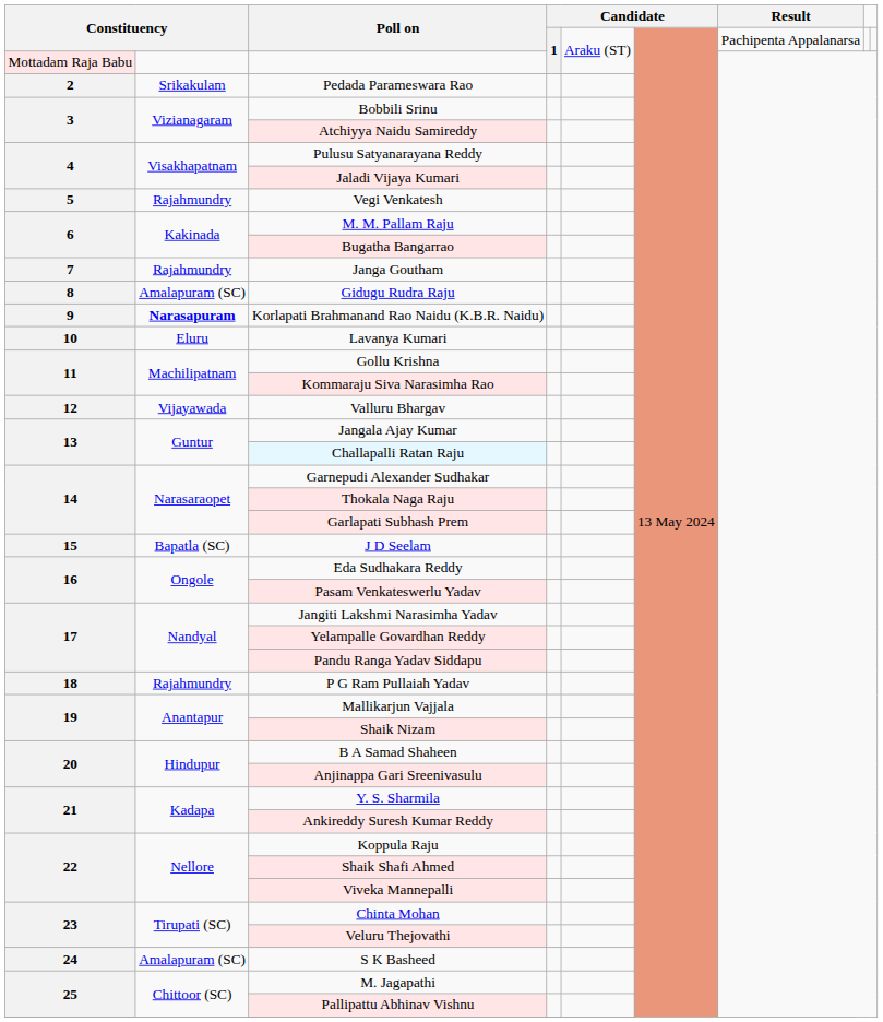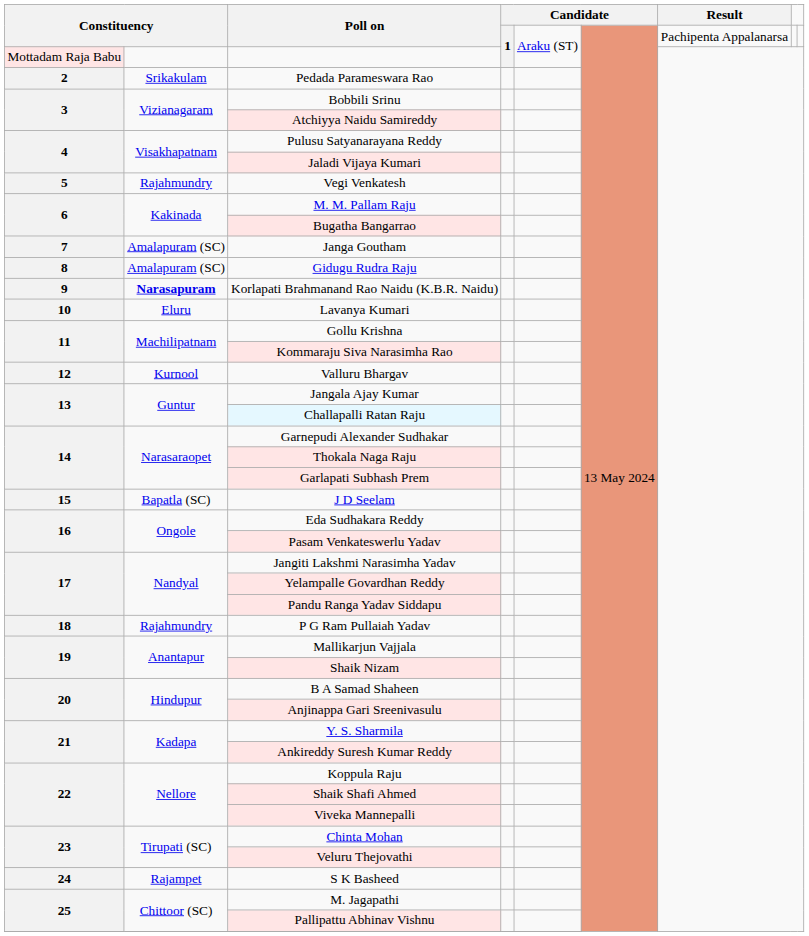Janga Goutham | column 2: Rajahmundry -> Amalapuram (SC)
Valluru Bhargav | column 2: Vijayawada -> Kurnool
S K Basheed | column 2: Amalapuram (SC) -> Rajampet
